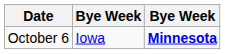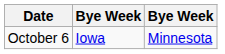October 6 | column 3: bold -> normal
